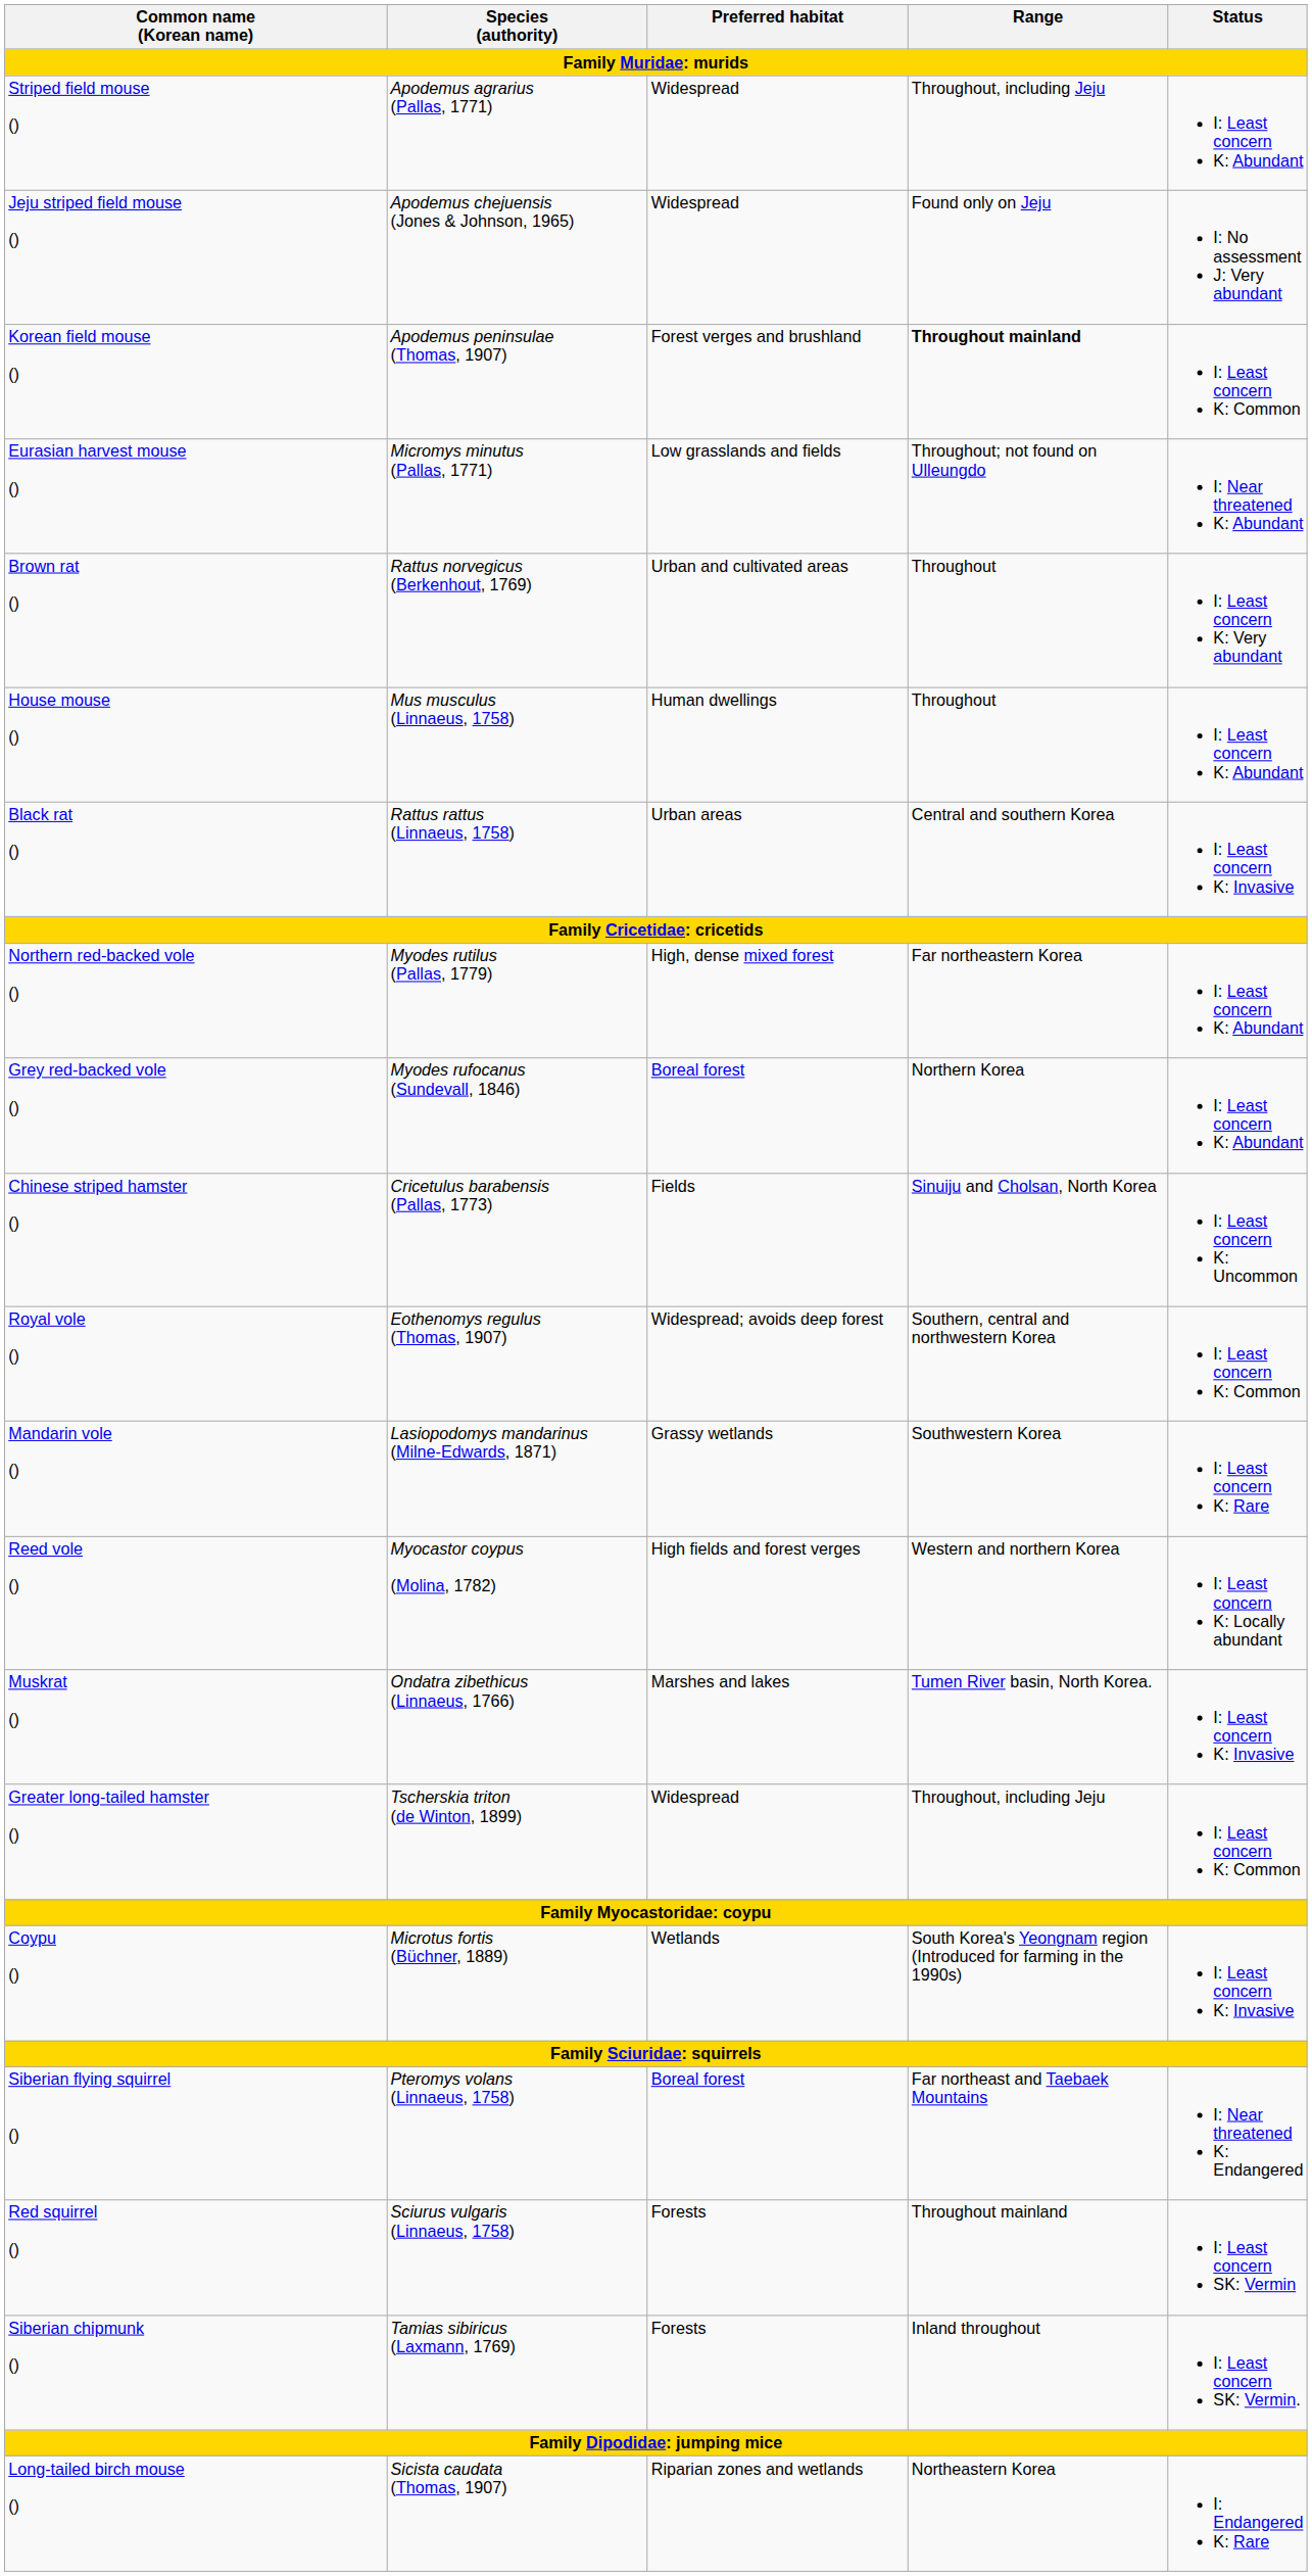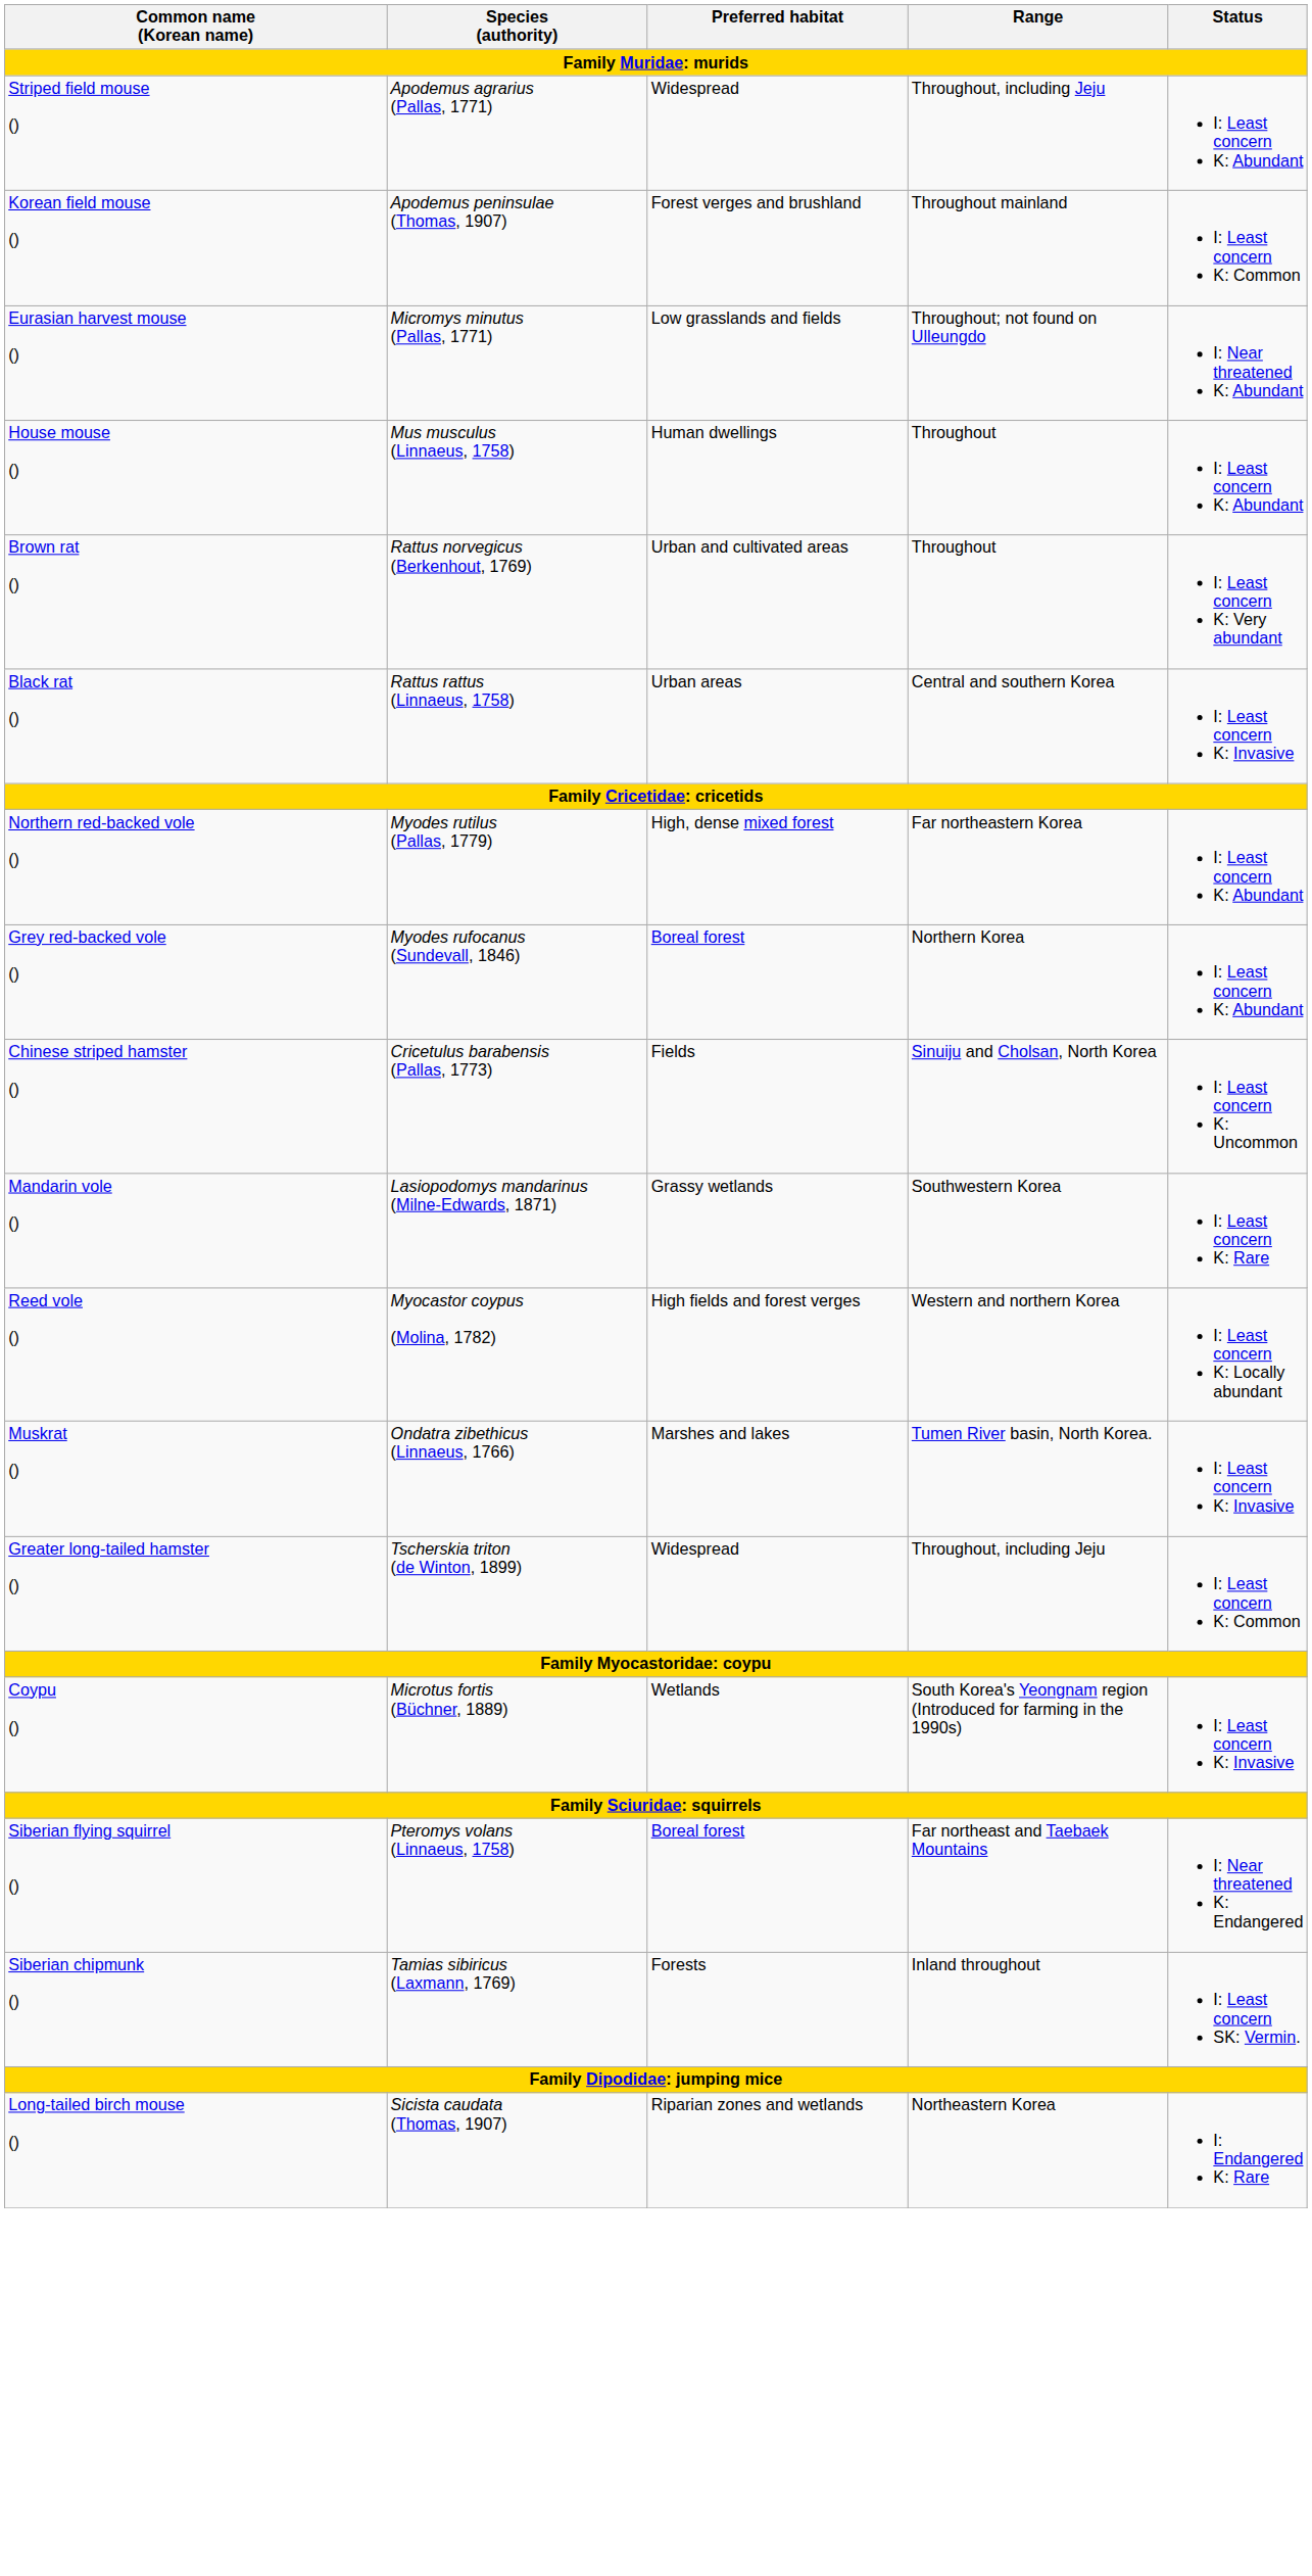- row: Jeju striped field mouse () | Apodemus chejuensis (Jones & Johnson, 1965) | Widespread | Found only on Jeju | I: No assessment J: Very abundant
Korean field mouse () | Range: bold -> normal
rows swapped: House mouse () <-> Brown rat ()
- row: Royal vole () | Eothenomys regulus (Thomas, 1907) | Widespread; avoids deep forest | Southern, central and northwestern Korea | I: Least concern K: Common
- row: Red squirrel () | Sciurus vulgaris (Linnaeus, 1758) | Forests | Throughout mainland | I: Least concern SK: Vermin
